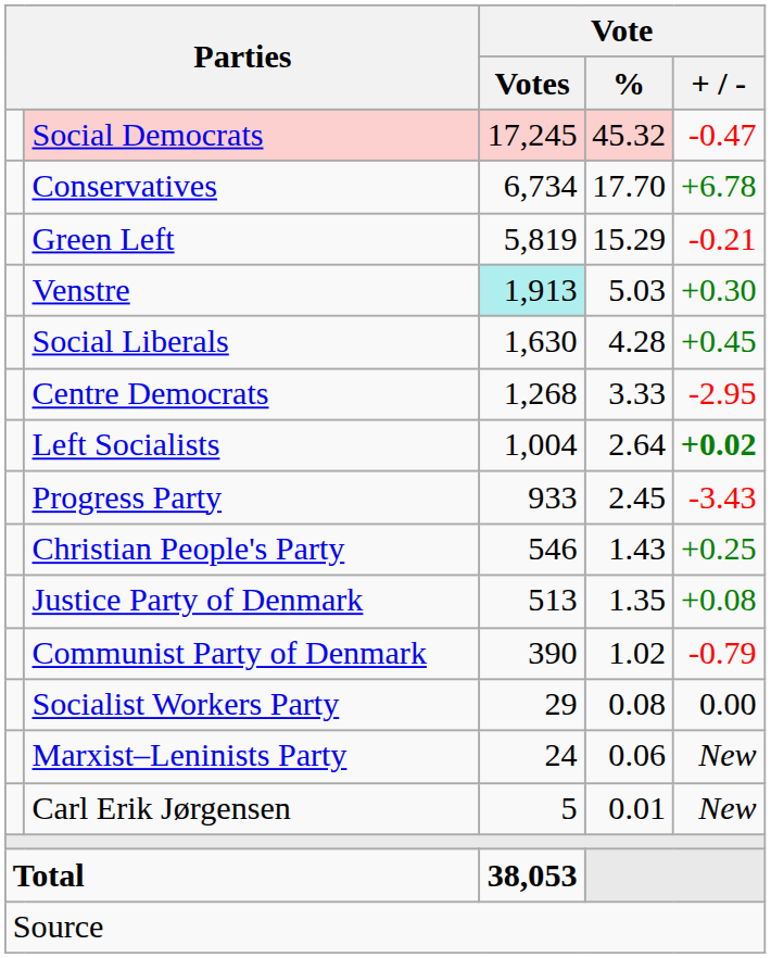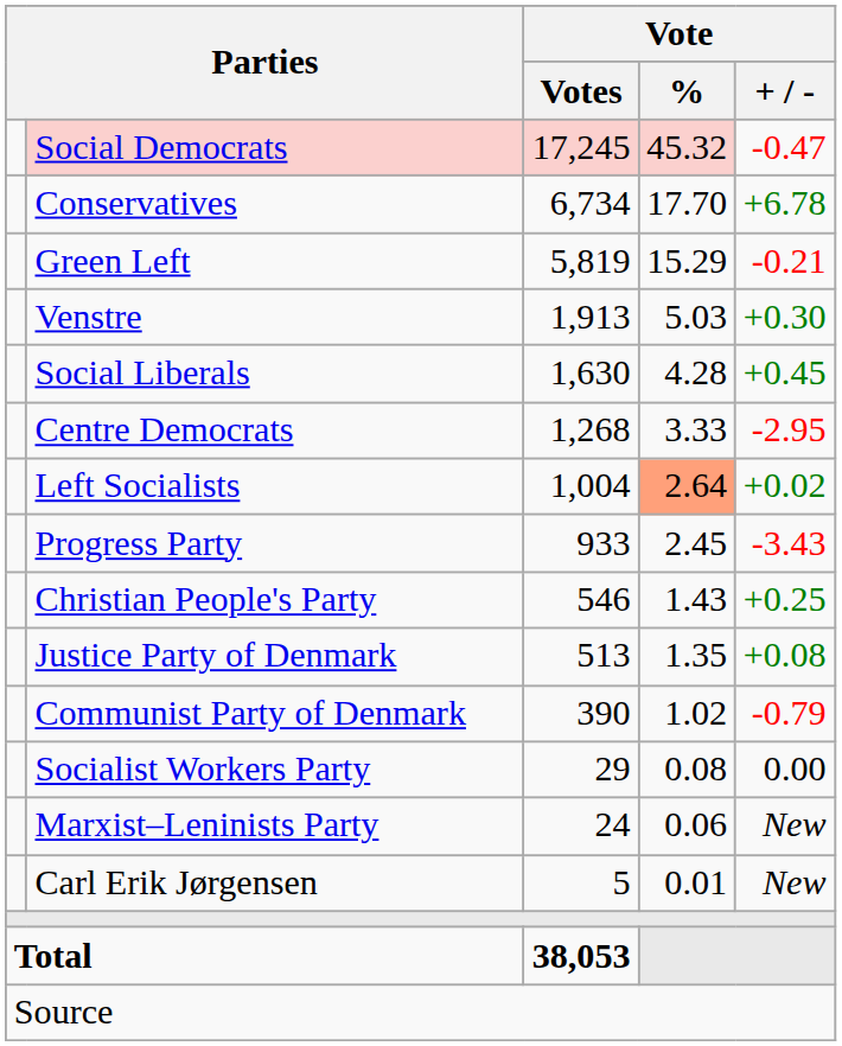Venstre | Vote / Votes: paleturquoise background -> no background
Left Socialists | Vote / %: no background -> lightsalmon background
Left Socialists | Vote / + / -: bold -> normal
